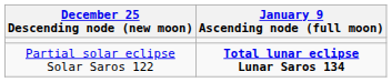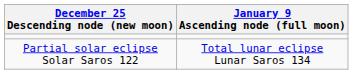row 3 | January 9 Ascending node (full moon): bold -> normal
